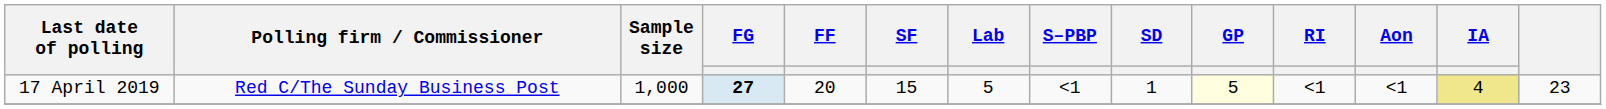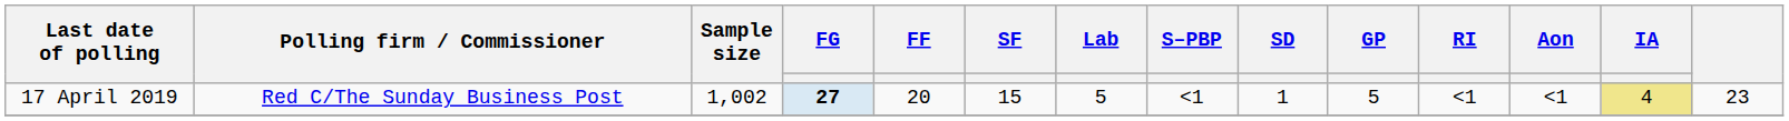17 April 2019 | Sample size: 1,000 -> 1,002
17 April 2019 | GP: lightyellow background -> no background
